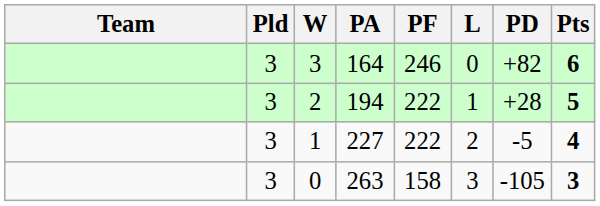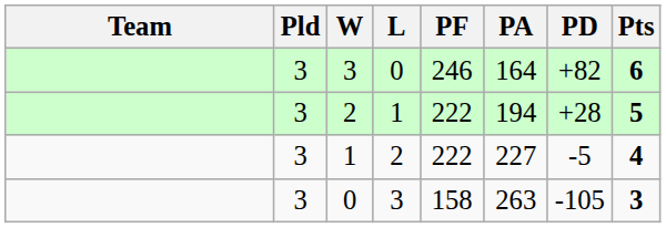columns swapped: L <-> PA
